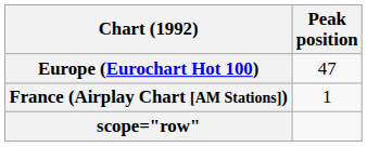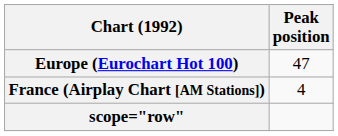France (Airplay Chart [AM Stations]) | Peak position: 1 -> 4
